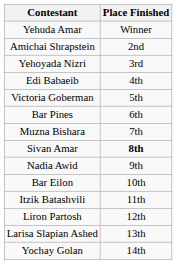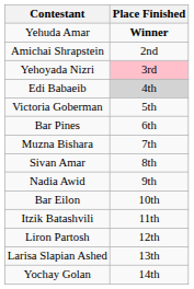Yehuda Amar | Place Finished: normal -> bold
Yehoyada Nizri | Place Finished: no background -> pink background
Edi Babaeib | Place Finished: no background -> lightgrey background
Sivan Amar | Place Finished: bold -> normal
